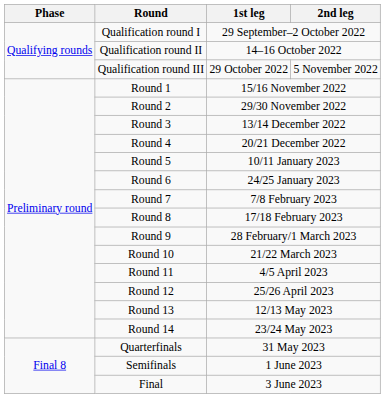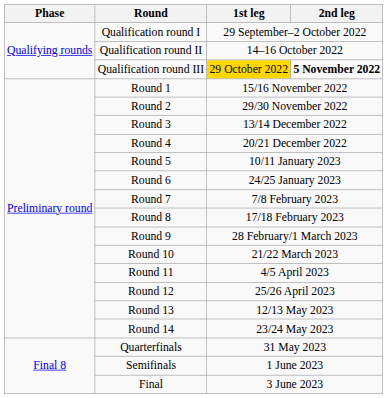Qualification round III | 1st leg: no background -> gold background
Qualification round III | 2nd leg: normal -> bold
